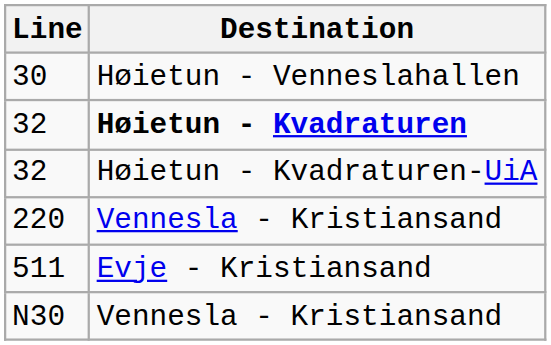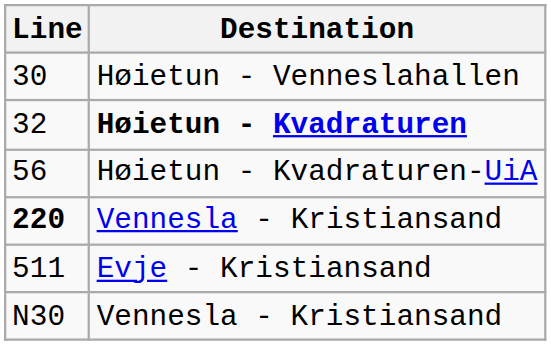row 4 | Line: 32 -> 56
row 5 | Line: normal -> bold
